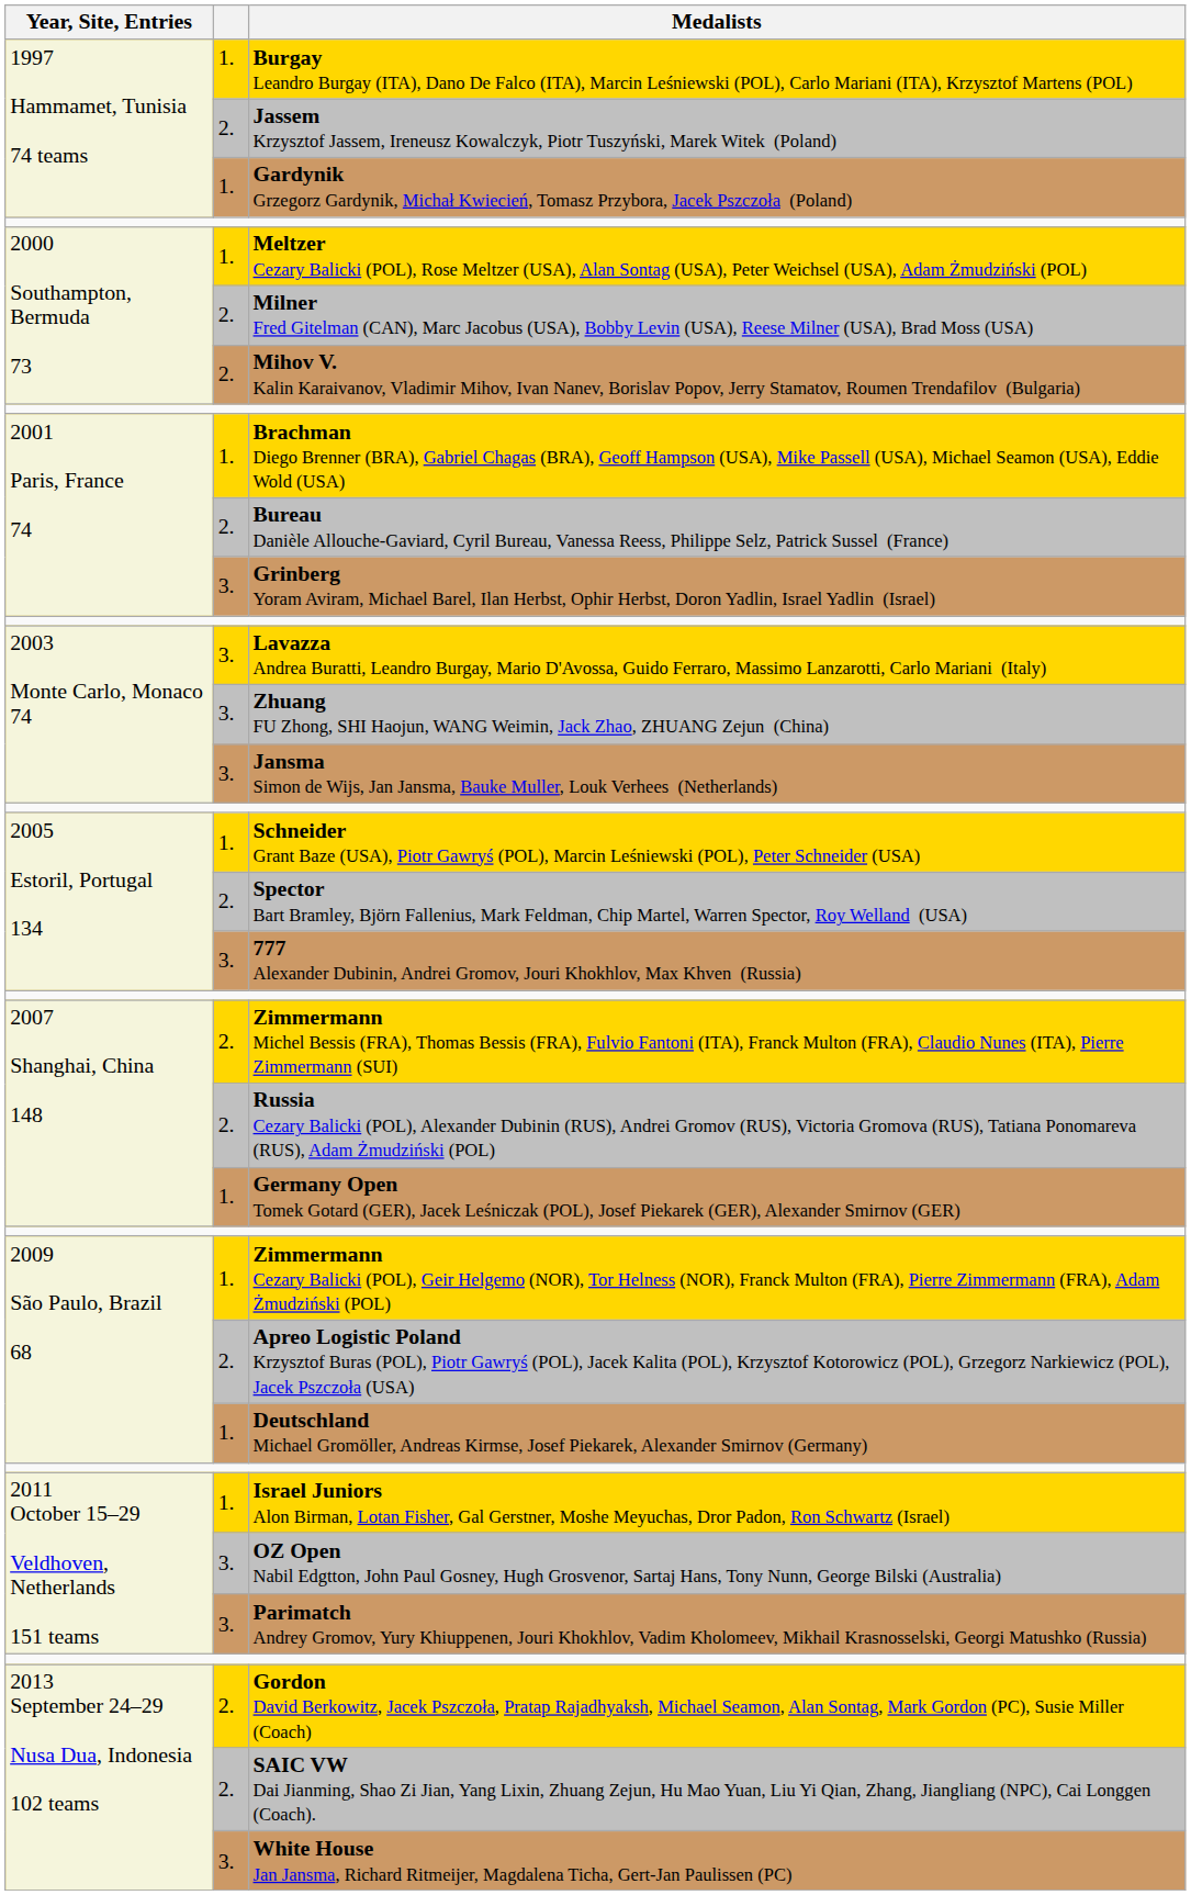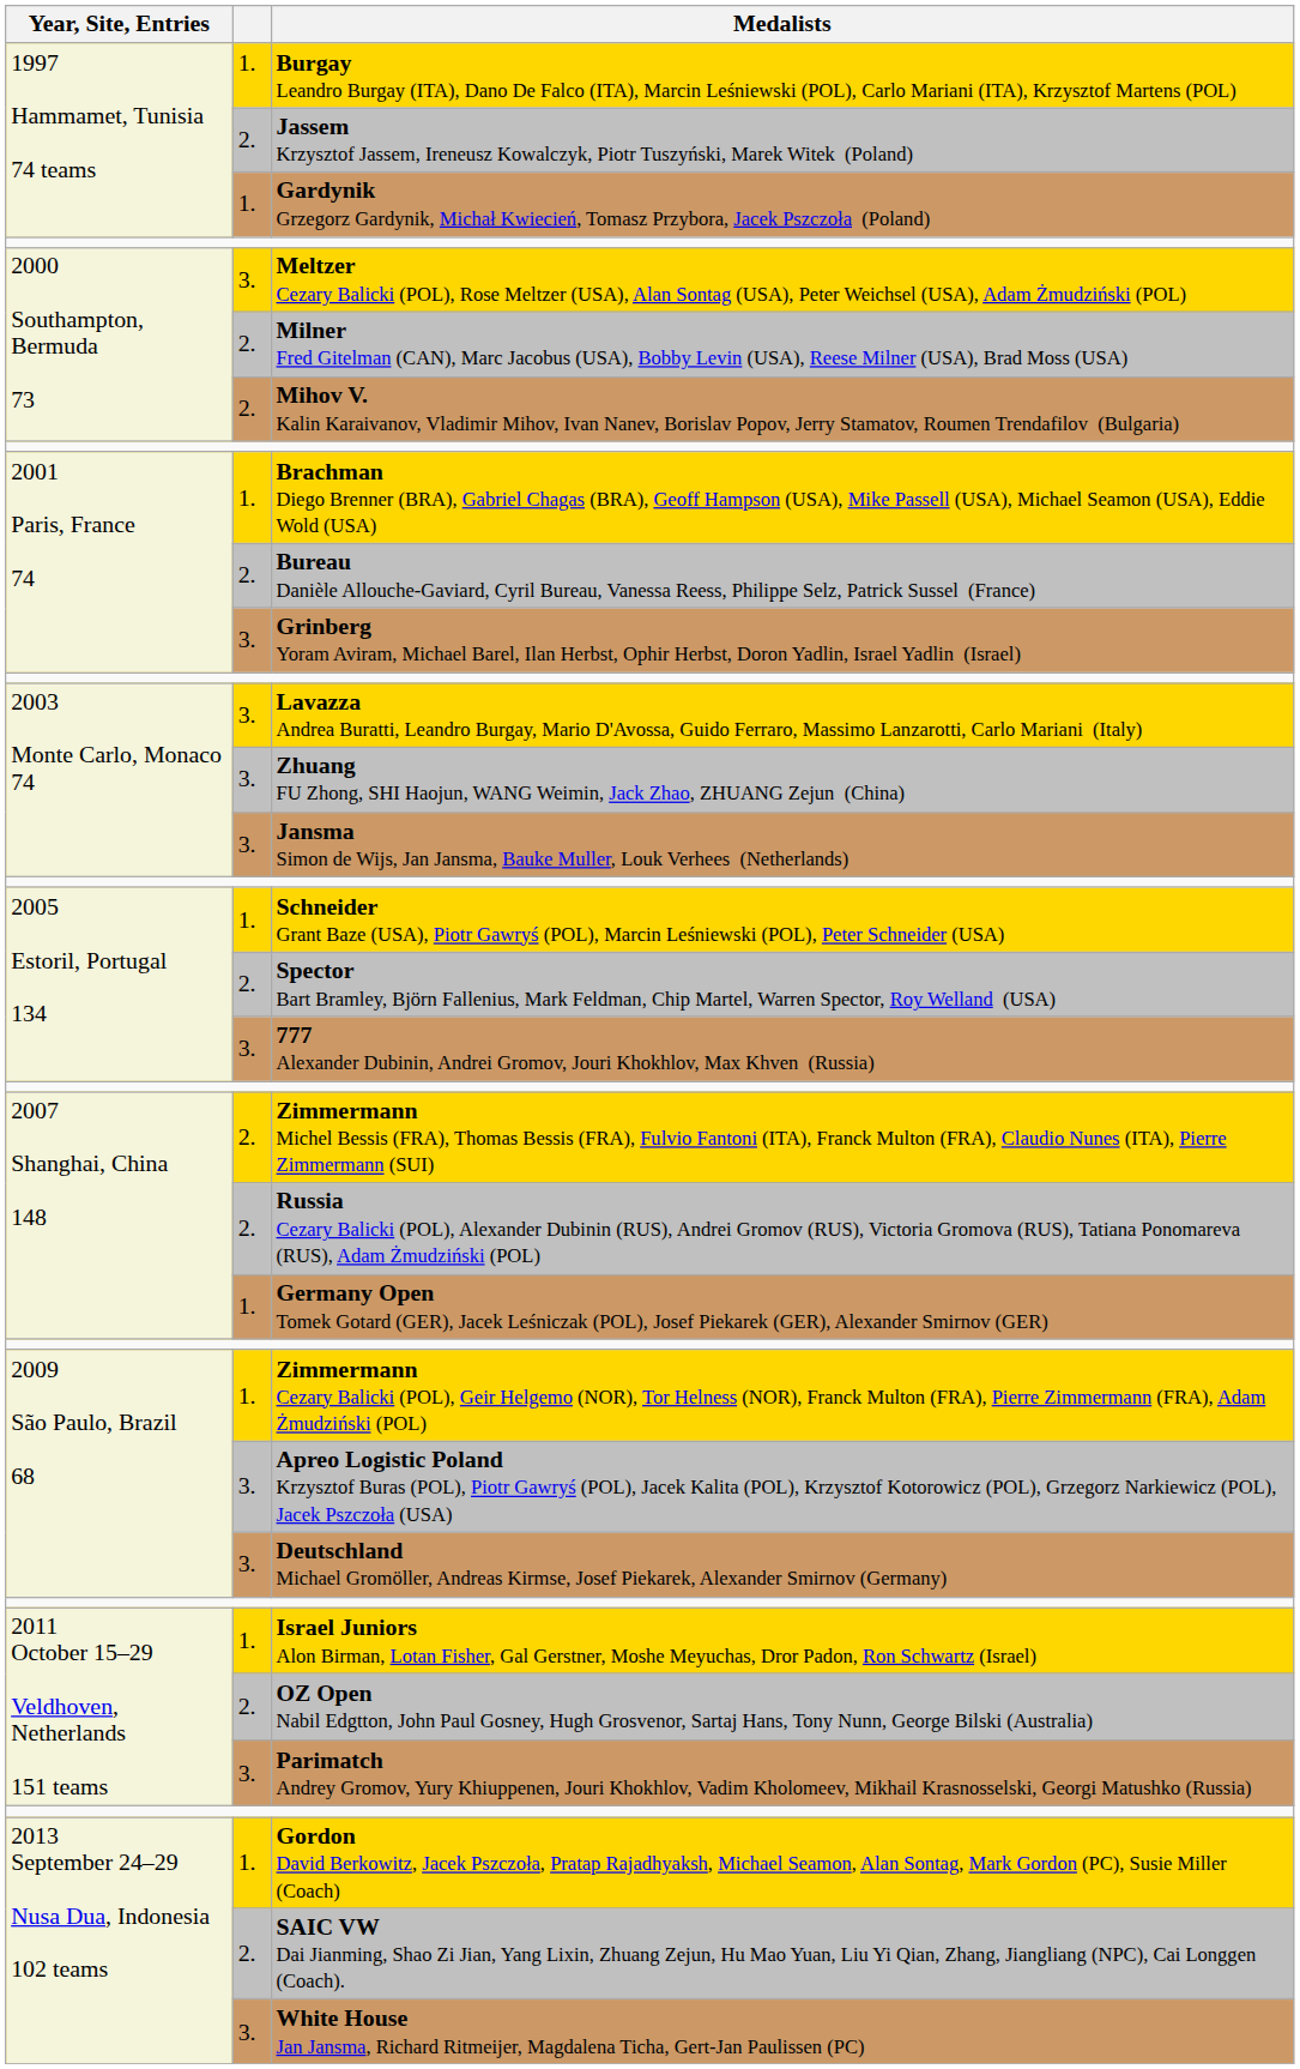row 6 | column 2: 1. -> 3.
row 27 | column 2: 2. -> 3.
row 28 | column 2: 1. -> 3.
row 31 | column 2: 3. -> 2.
row 34 | column 2: 2. -> 1.
